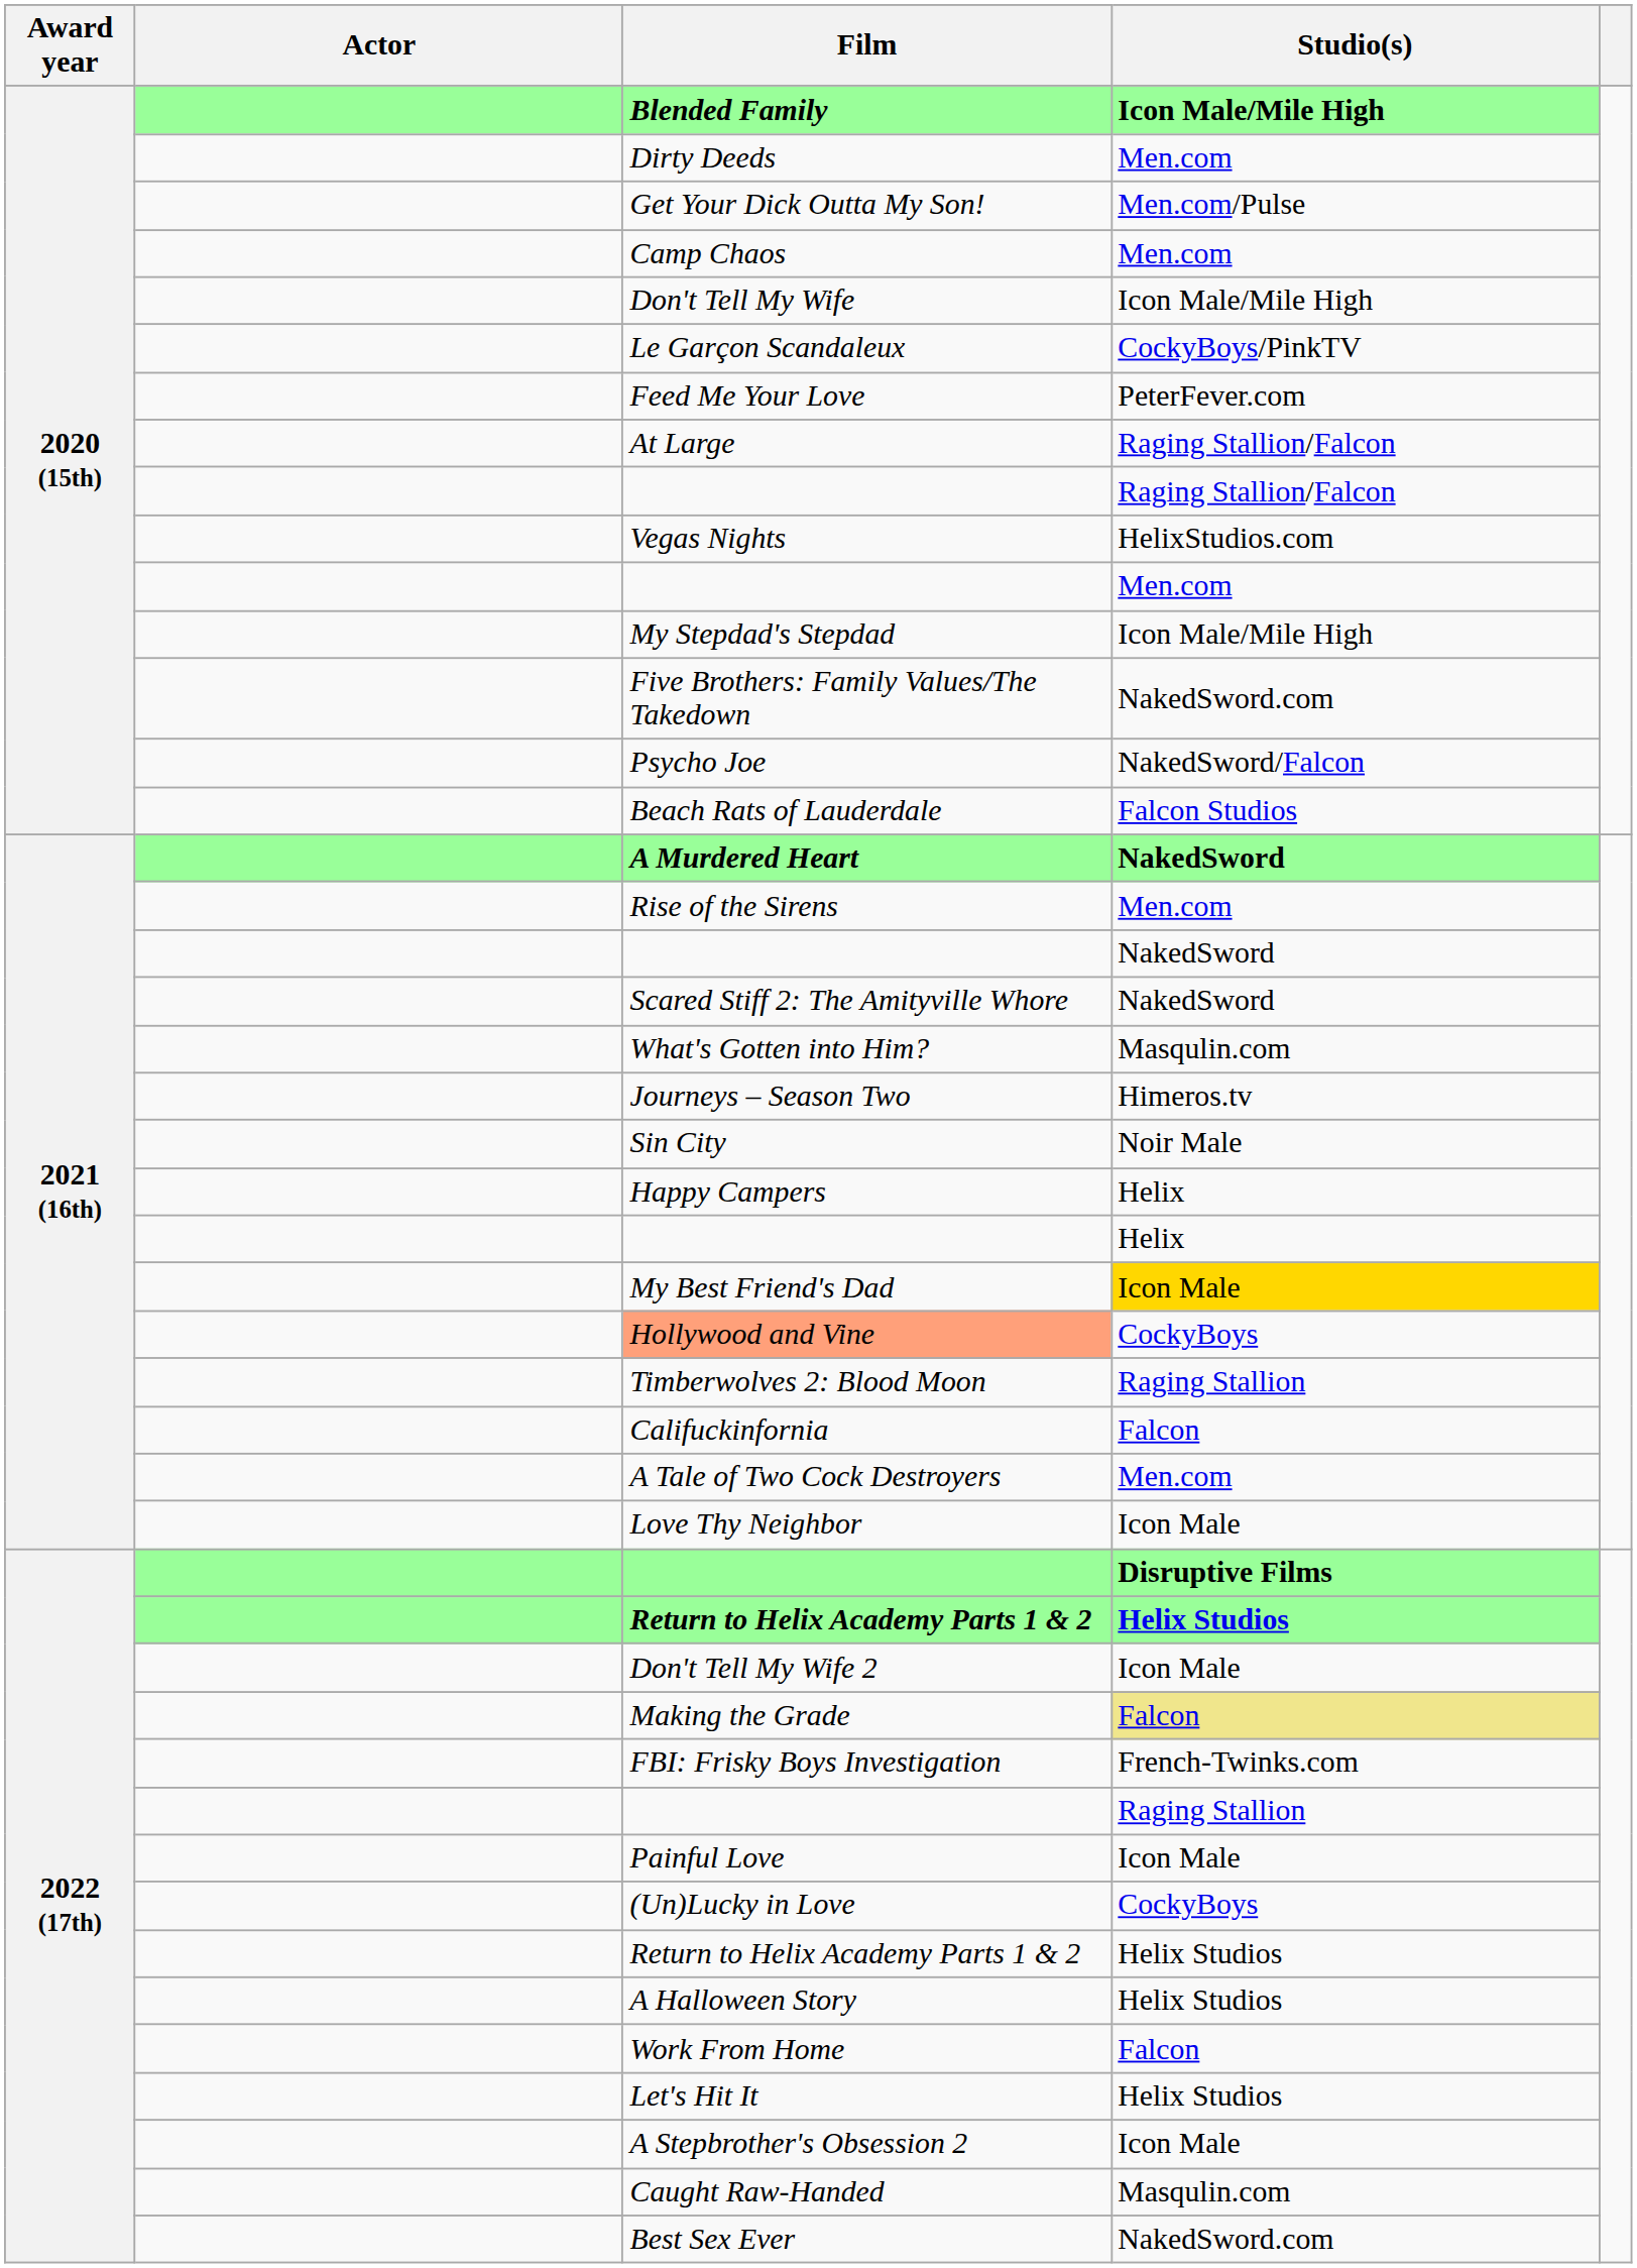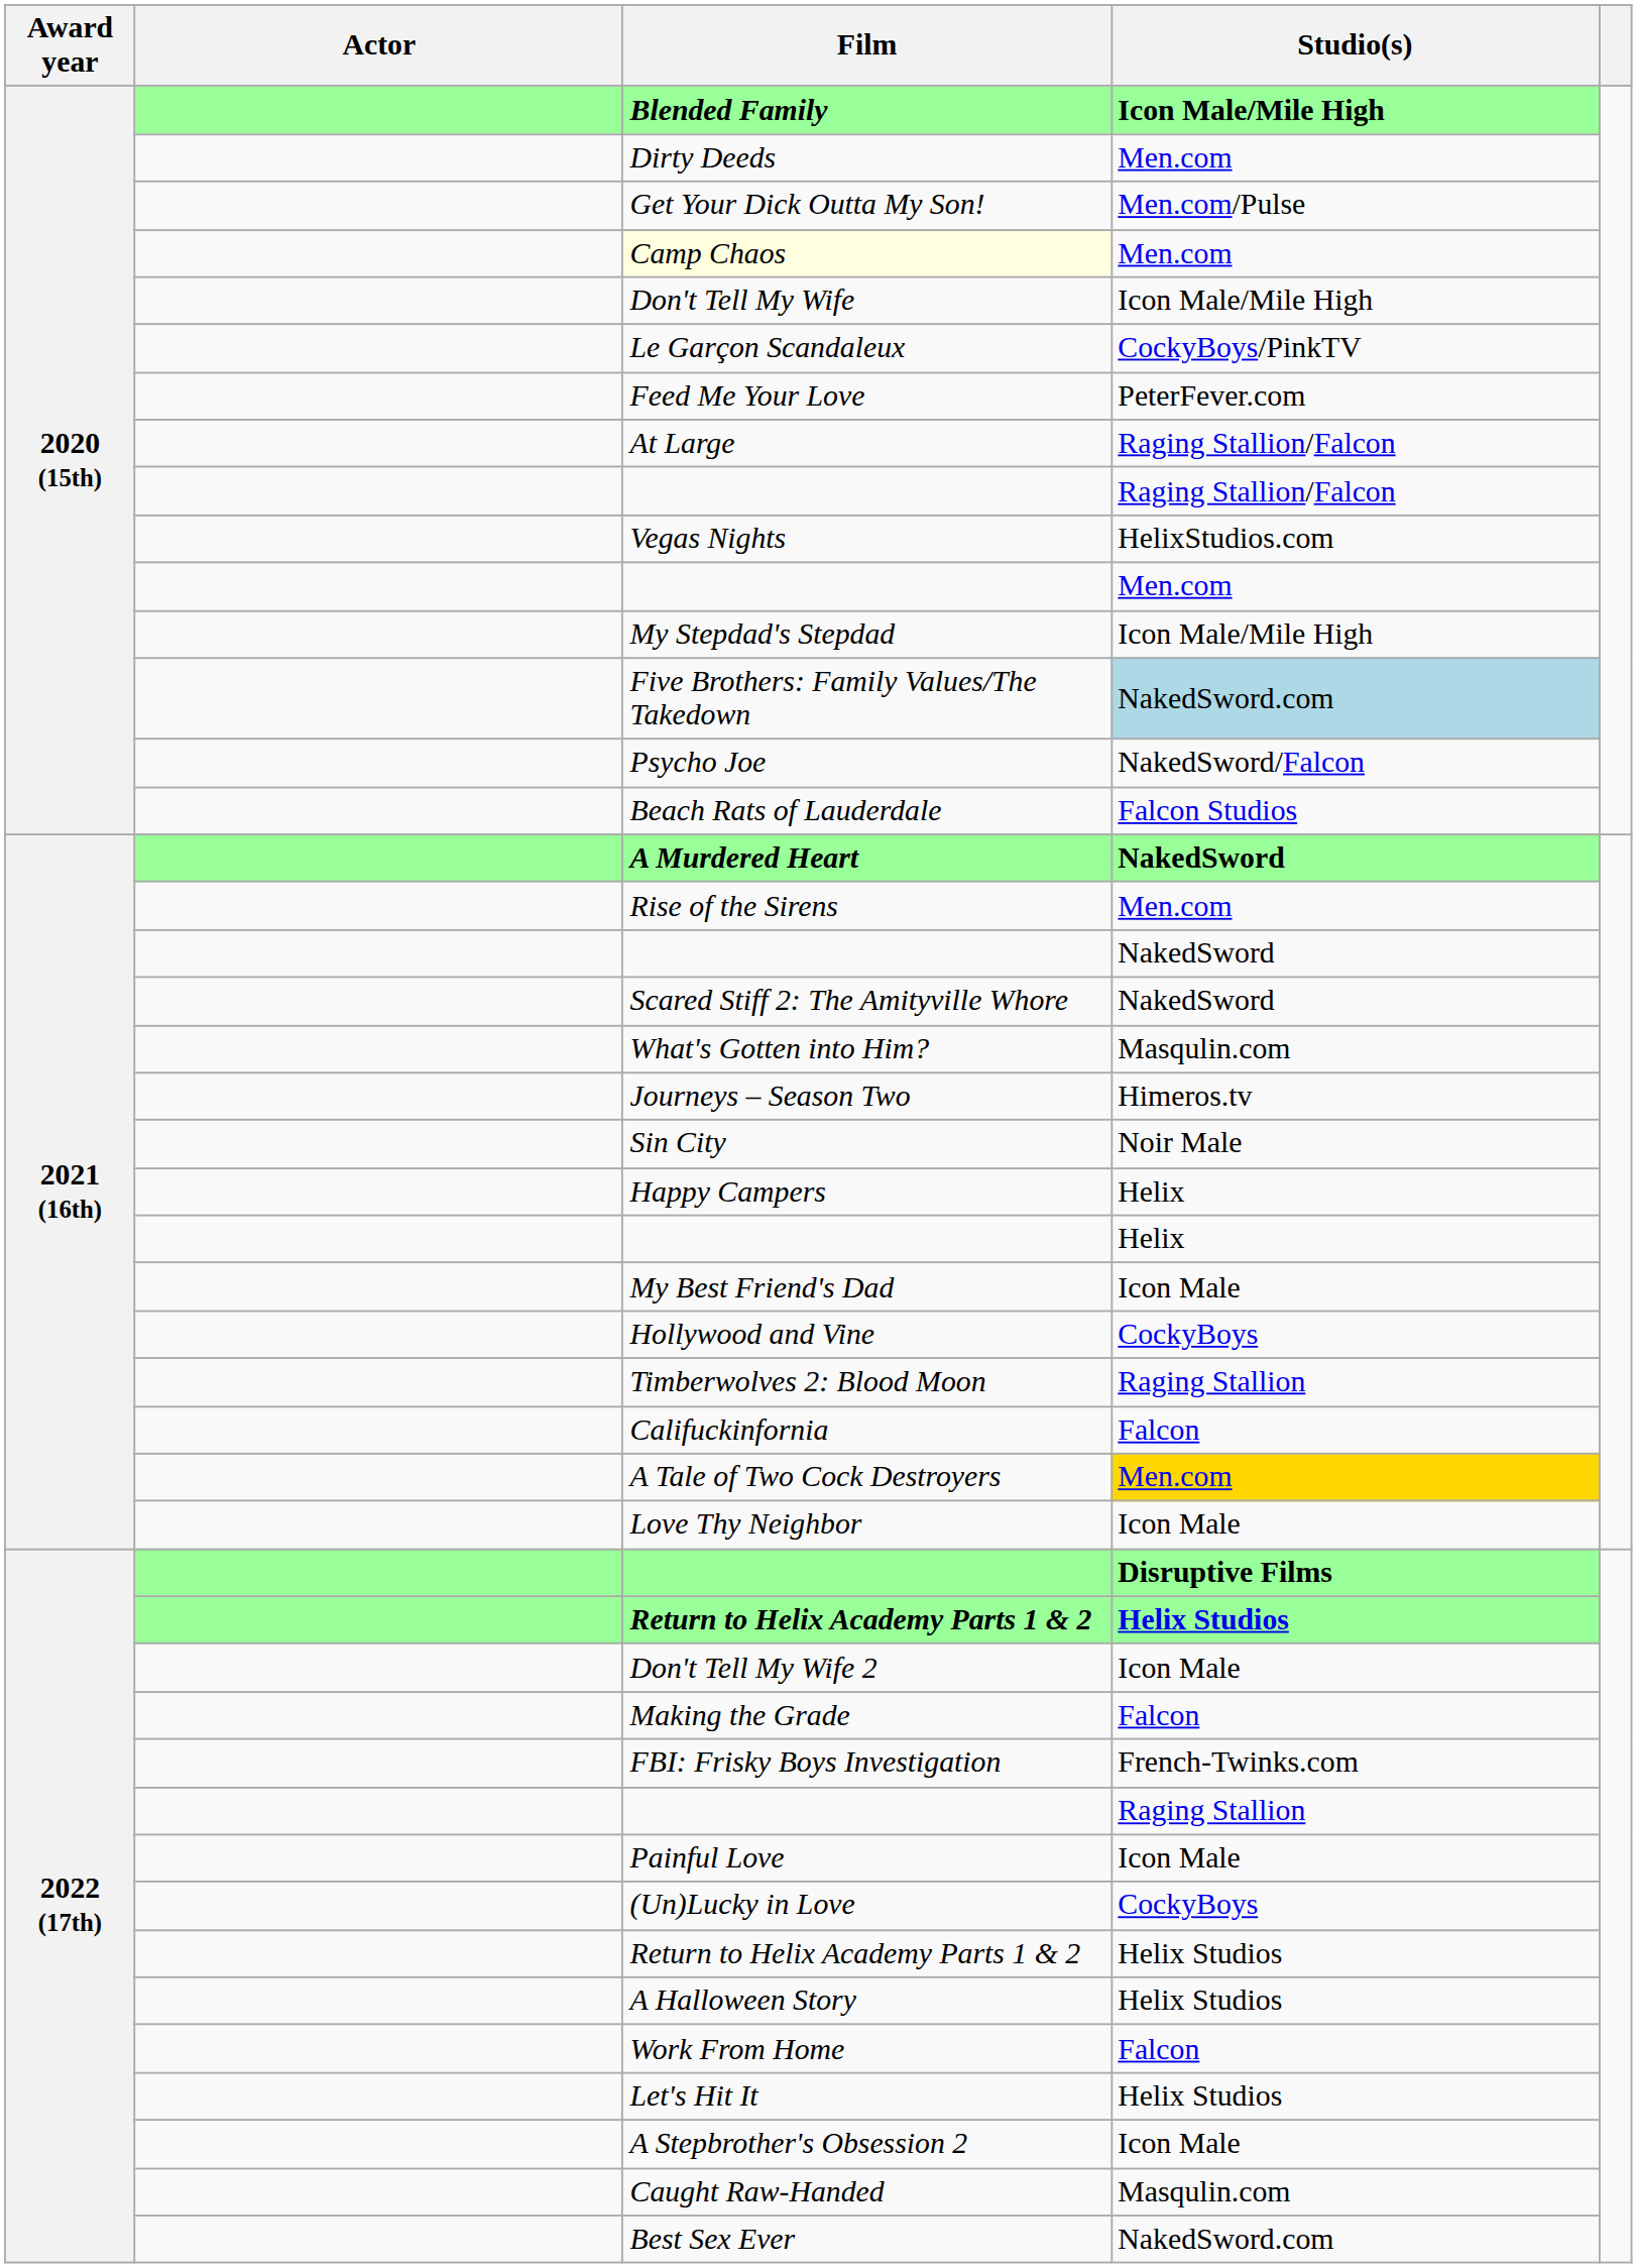Camp Chaos | Film: no background -> lightyellow background
Five Brothers: Family Values/The Takedown | Studio(s): no background -> lightblue background
My Best Friend's Dad | Studio(s): gold background -> no background
Hollywood and Vine | Film: lightsalmon background -> no background
A Tale of Two Cock Destroyers | Studio(s): no background -> gold background
Making the Grade | Studio(s): khaki background -> no background
